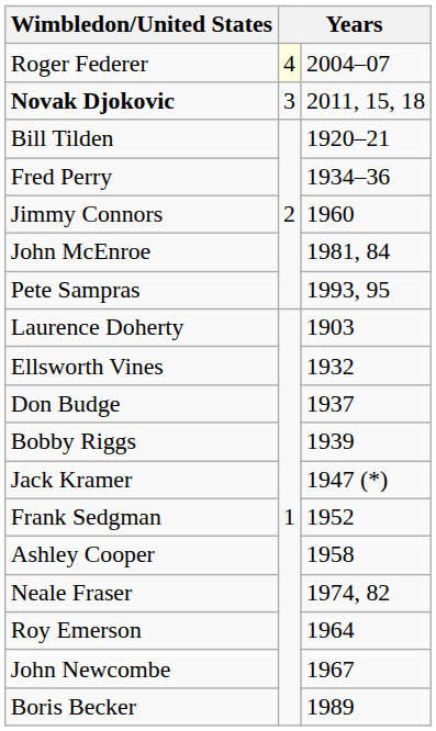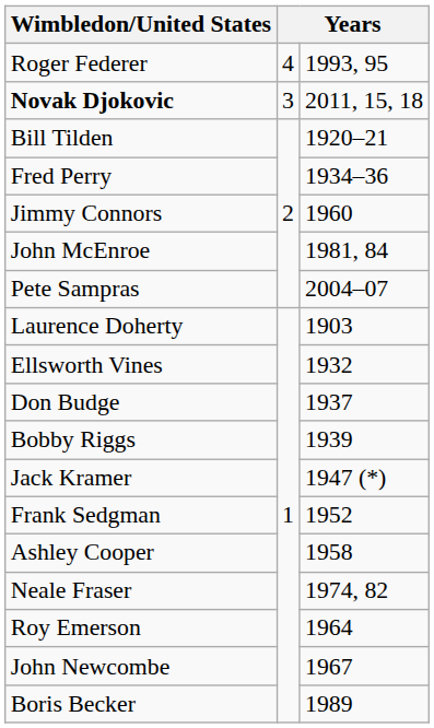Roger Federer | column 2: lightyellow background -> no background
Roger Federer | column 3: 2004–07 -> 1993, 95
Pete Sampras | column 3: 1993, 95 -> 2004–07
